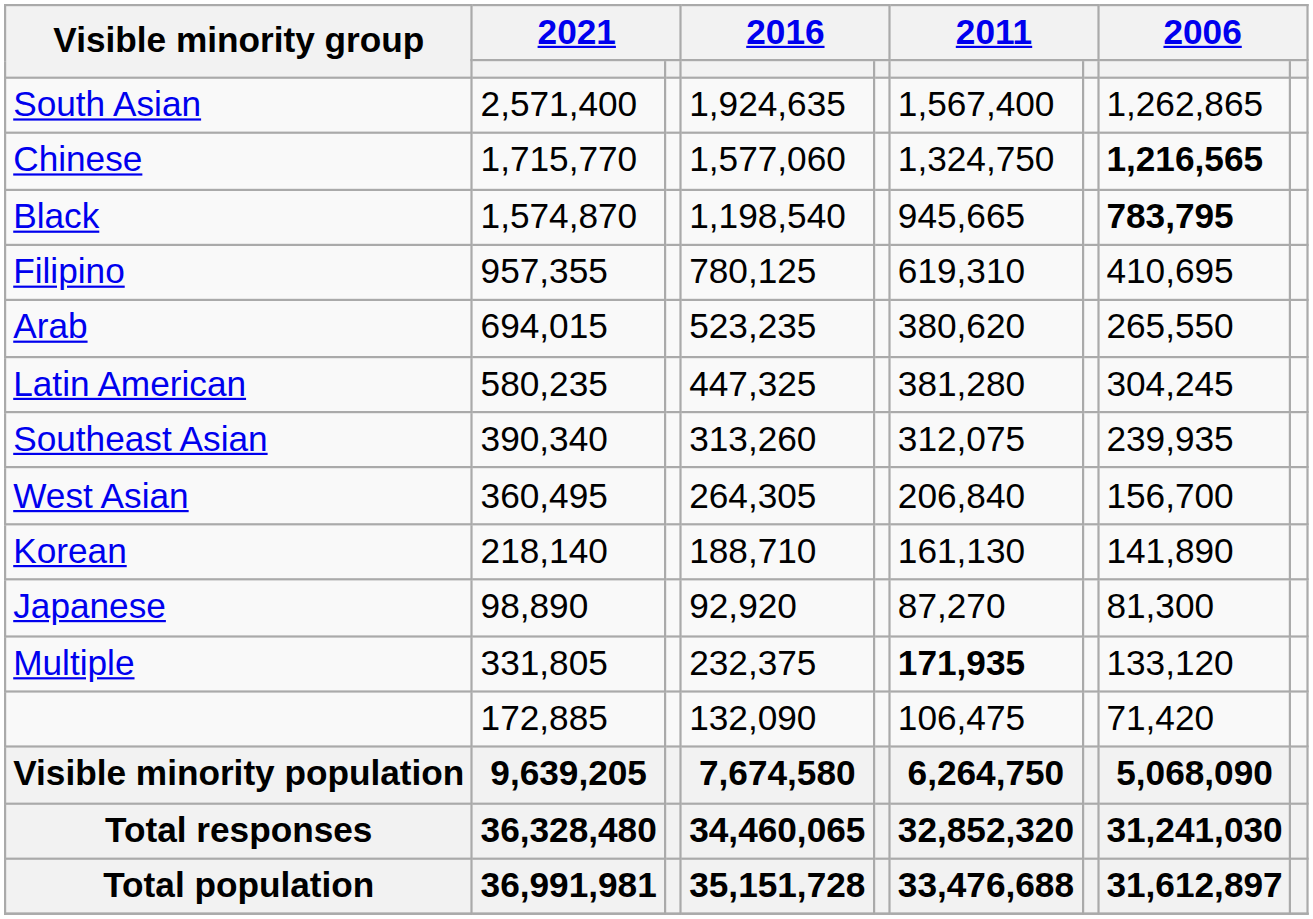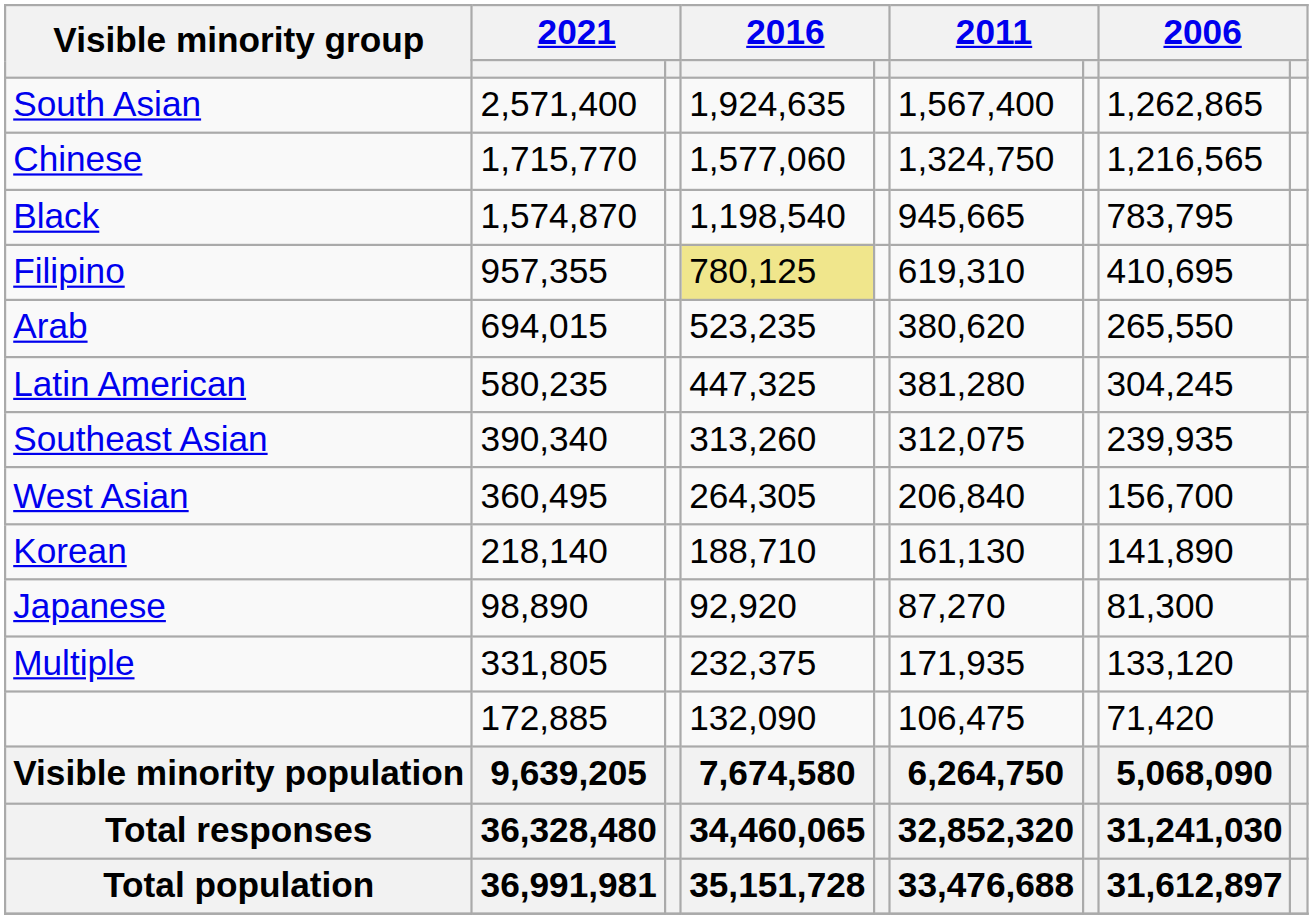Chinese | column 8: bold -> normal
Black | column 8: bold -> normal
Filipino | column 4: no background -> khaki background
Multiple | column 6: bold -> normal
